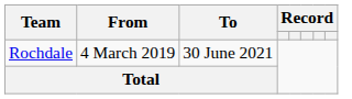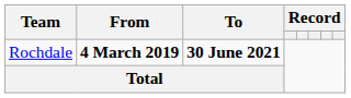Rochdale | From: normal -> bold
Rochdale | To: normal -> bold
